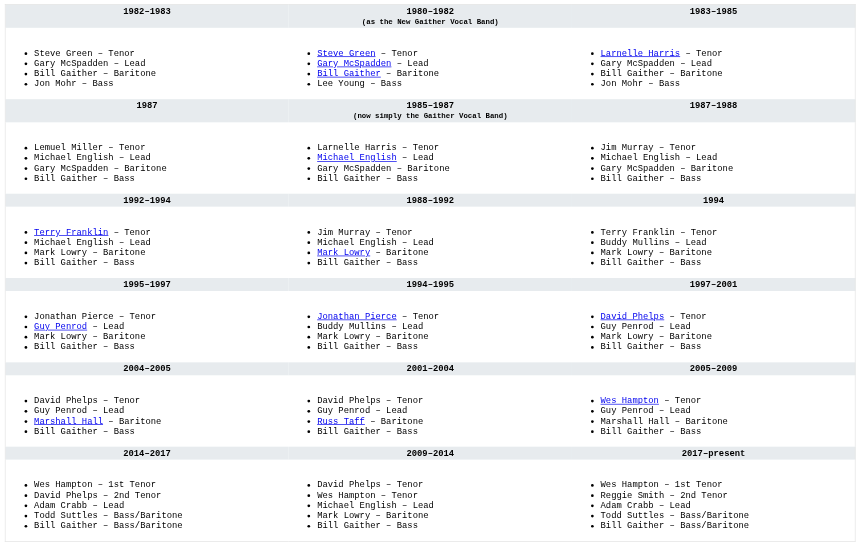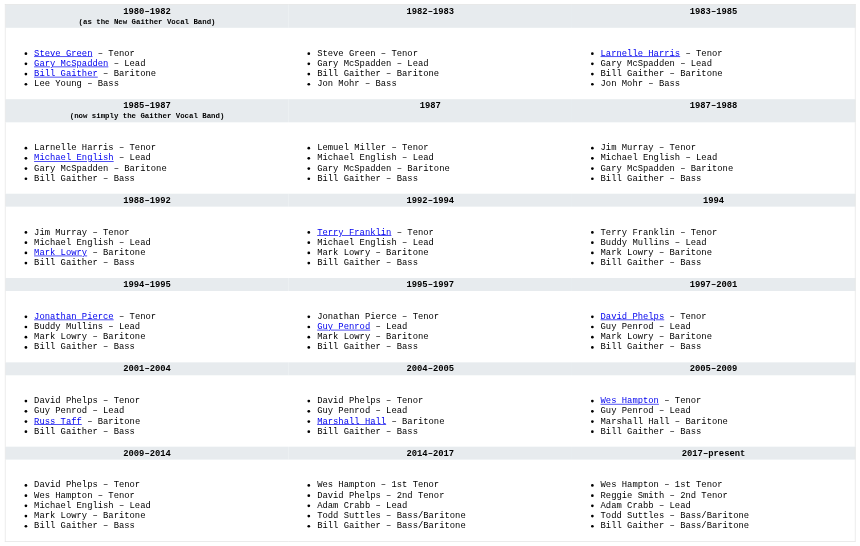columns swapped: 1980–1982 (as the New Gaither Vocal Band) <-> 1982–1983
